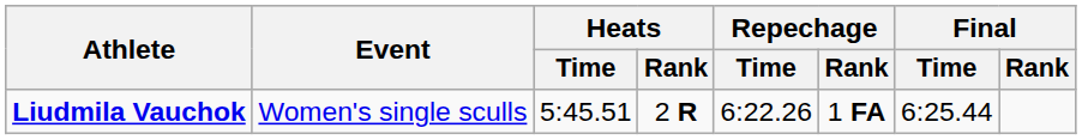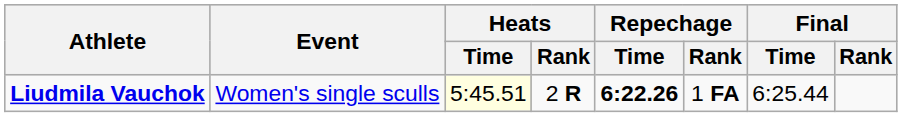Liudmila Vauchok | Heats / Time: no background -> lightyellow background
Liudmila Vauchok | Repechage / Time: normal -> bold
